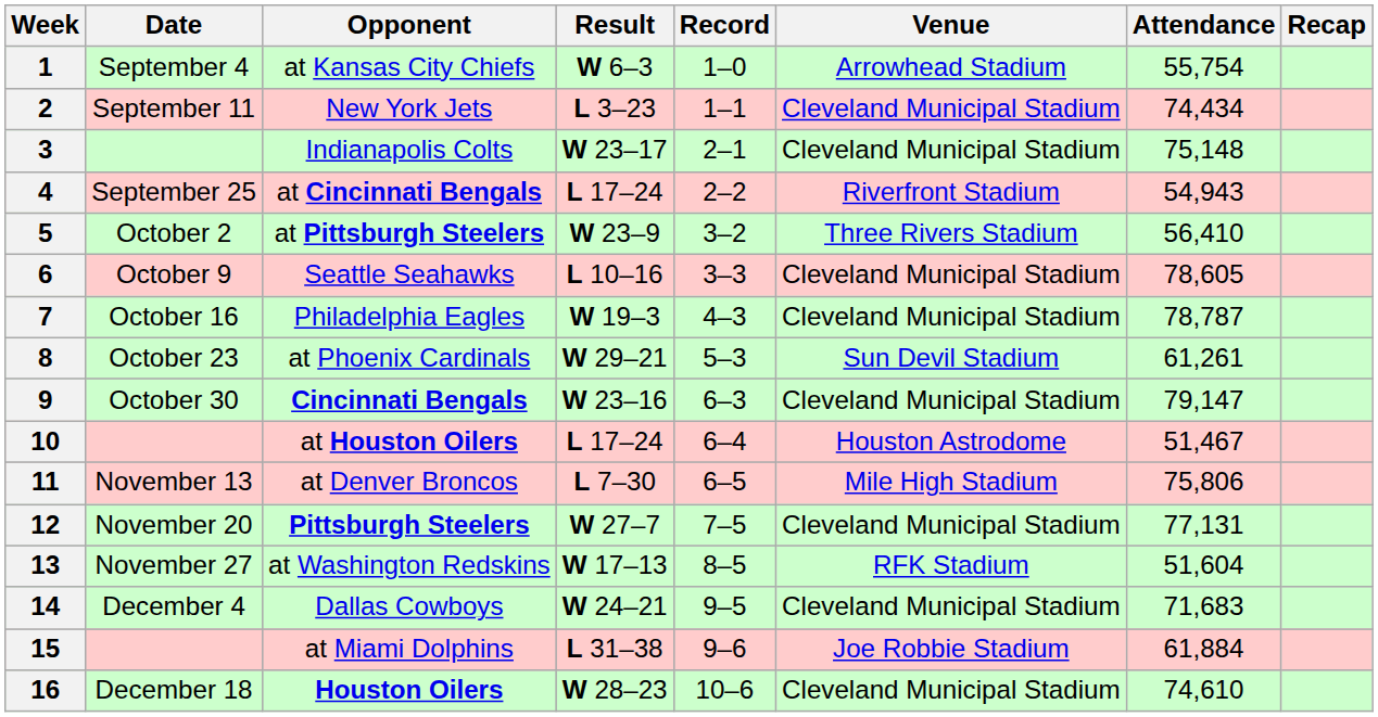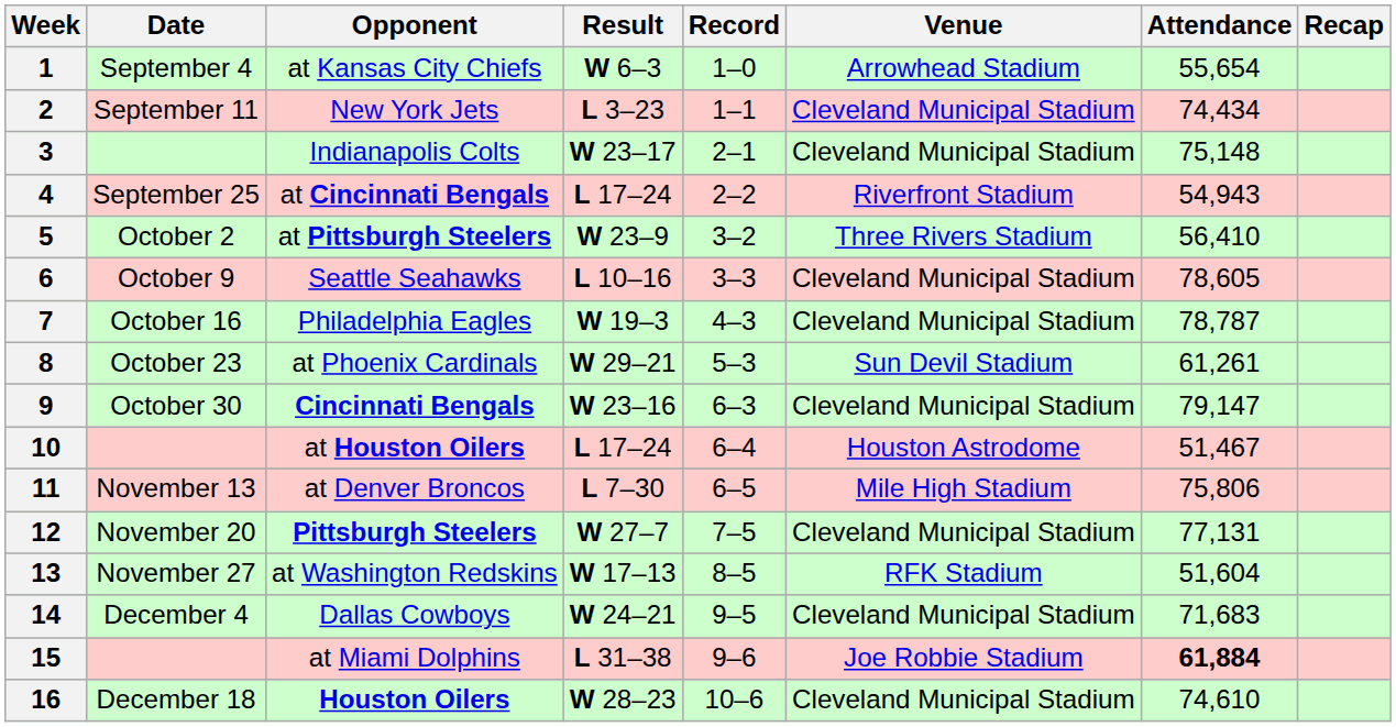1 | Attendance: 55,754 -> 55,654
15 | Attendance: normal -> bold
